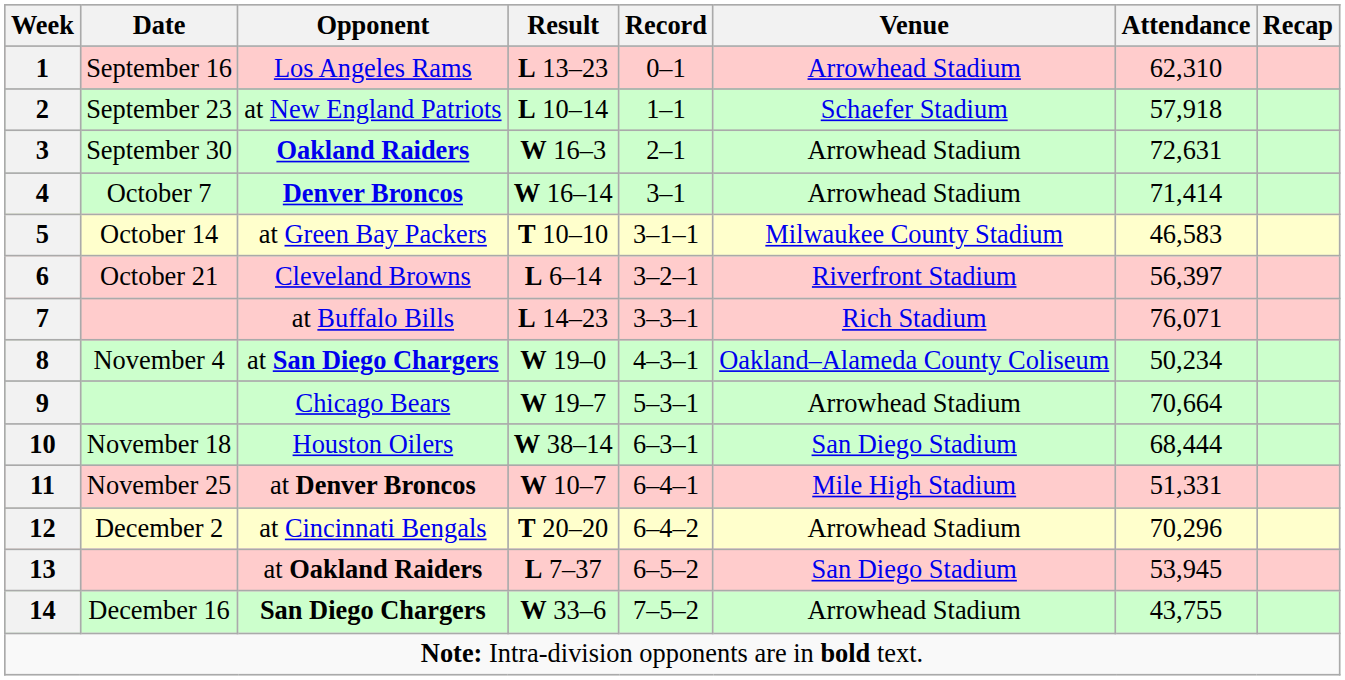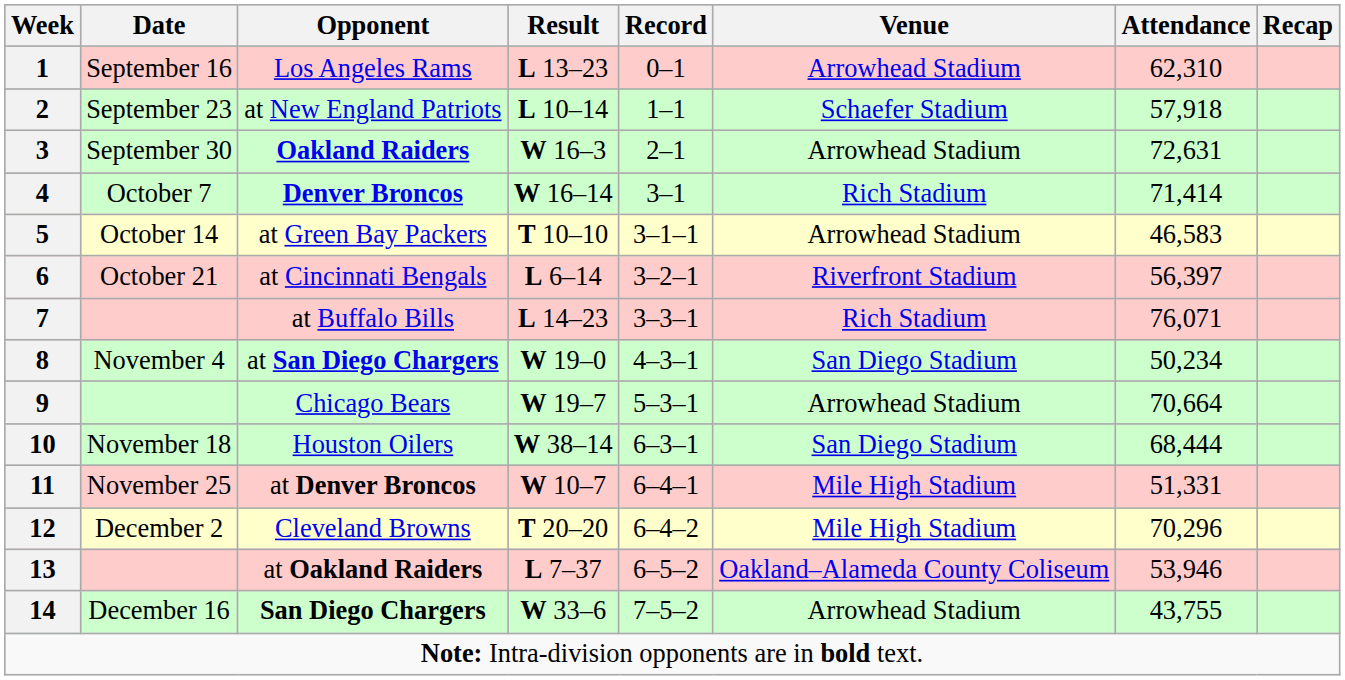4 | Venue: Arrowhead Stadium -> Rich Stadium
5 | Venue: Milwaukee County Stadium -> Arrowhead Stadium
6 | Opponent: Cleveland Browns -> at Cincinnati Bengals
8 | Venue: Oakland–Alameda County Coliseum -> San Diego Stadium
12 | Opponent: at Cincinnati Bengals -> Cleveland Browns
12 | Venue: Arrowhead Stadium -> Mile High Stadium
13 | Venue: San Diego Stadium -> Oakland–Alameda County Coliseum
13 | Attendance: 53,945 -> 53,946
